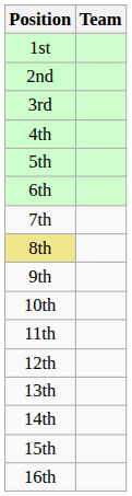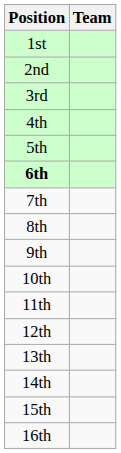6th | Position: normal -> bold
8th | Position: khaki background -> no background
